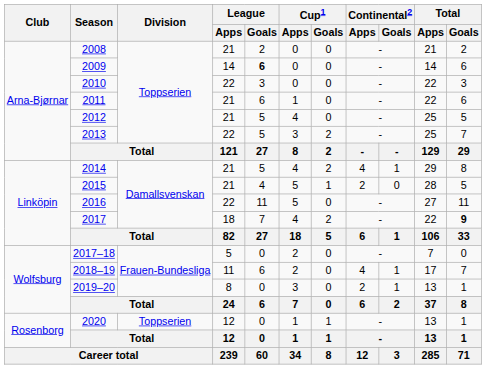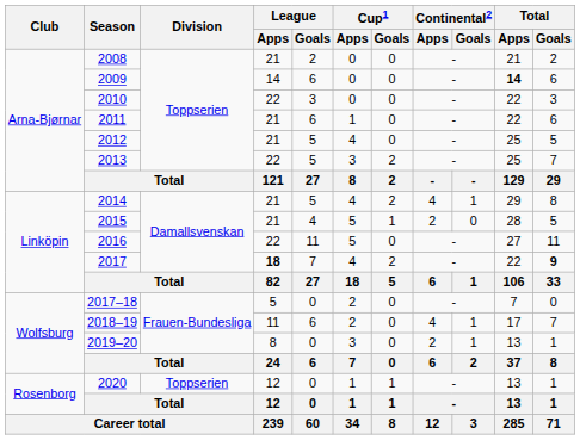2009 | League / Goals: bold -> normal
2009 | Total / Apps: normal -> bold
2017 | League / Apps: normal -> bold
